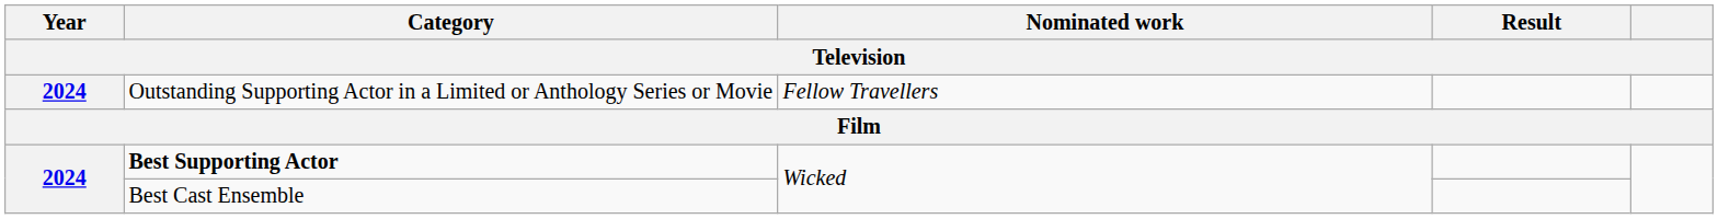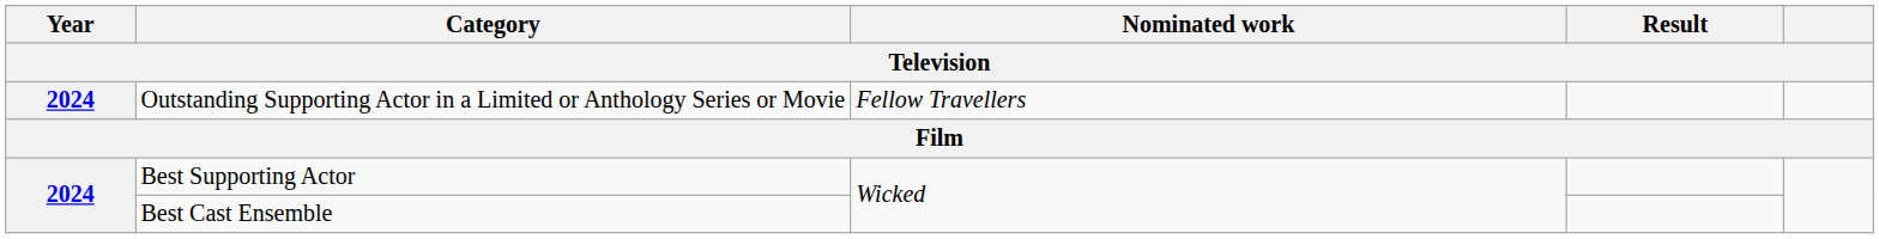Best Supporting Actor | Category: bold -> normal
